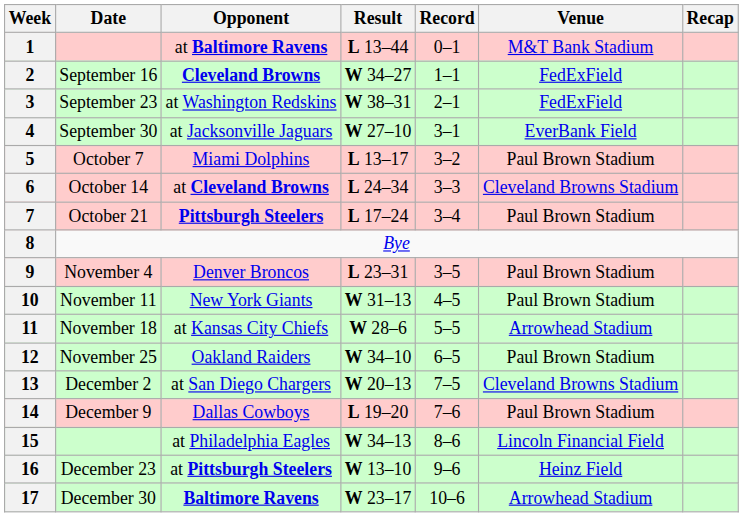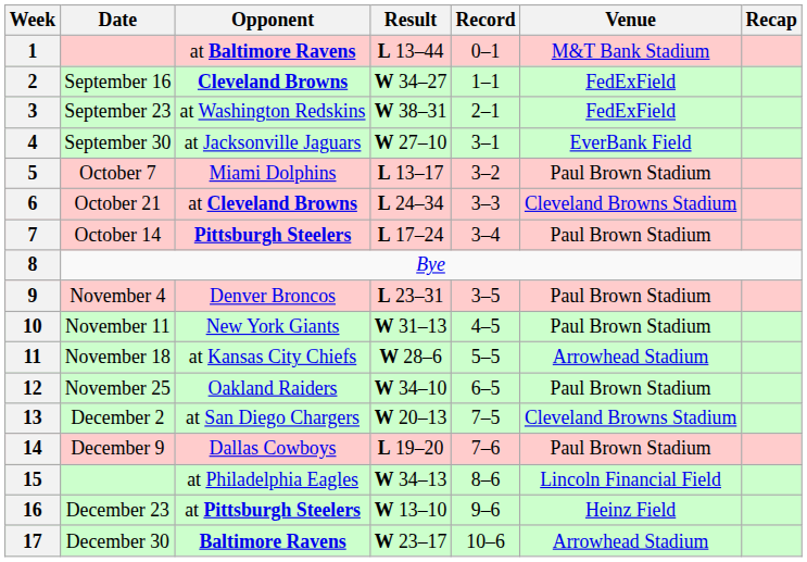6 | Date: October 14 -> October 21
7 | Date: October 21 -> October 14
